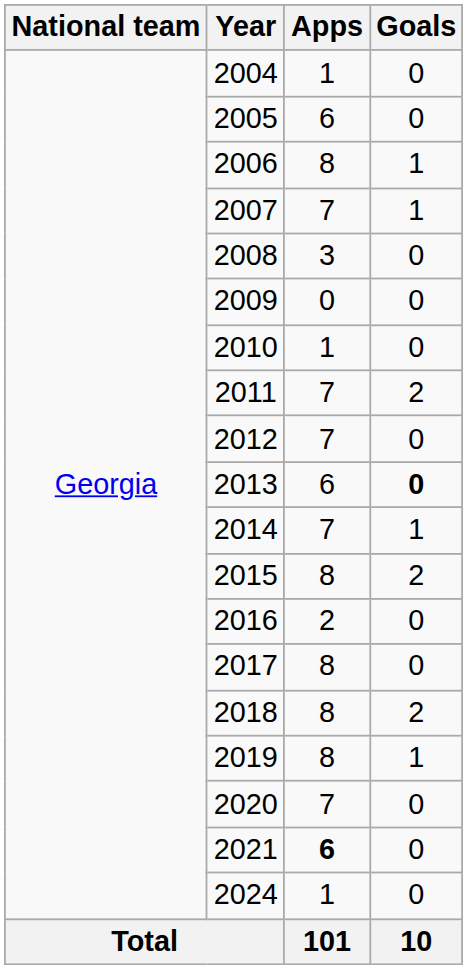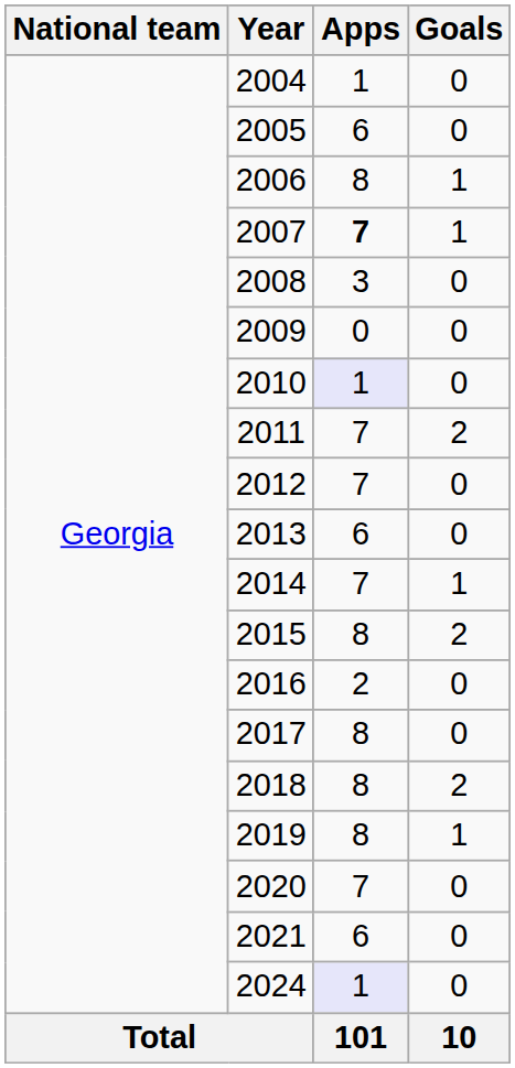2007 | Apps: normal -> bold
2010 | Apps: no background -> lavender background
2013 | Goals: bold -> normal
2021 | Apps: bold -> normal
2024 | Apps: no background -> lavender background
